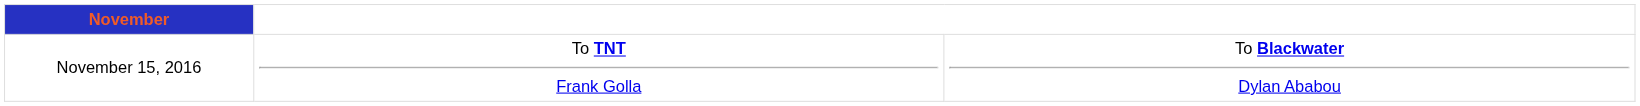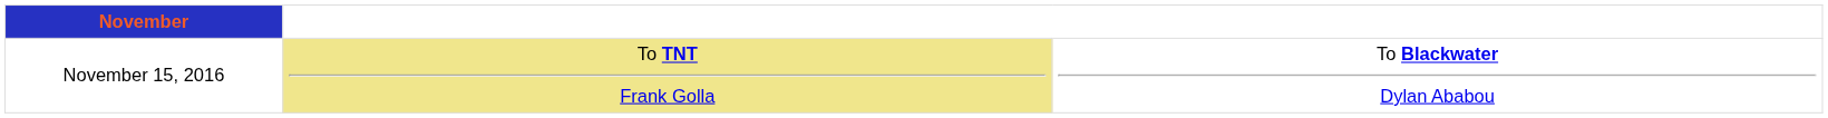November 15, 2016 | column 2: no background -> khaki background
